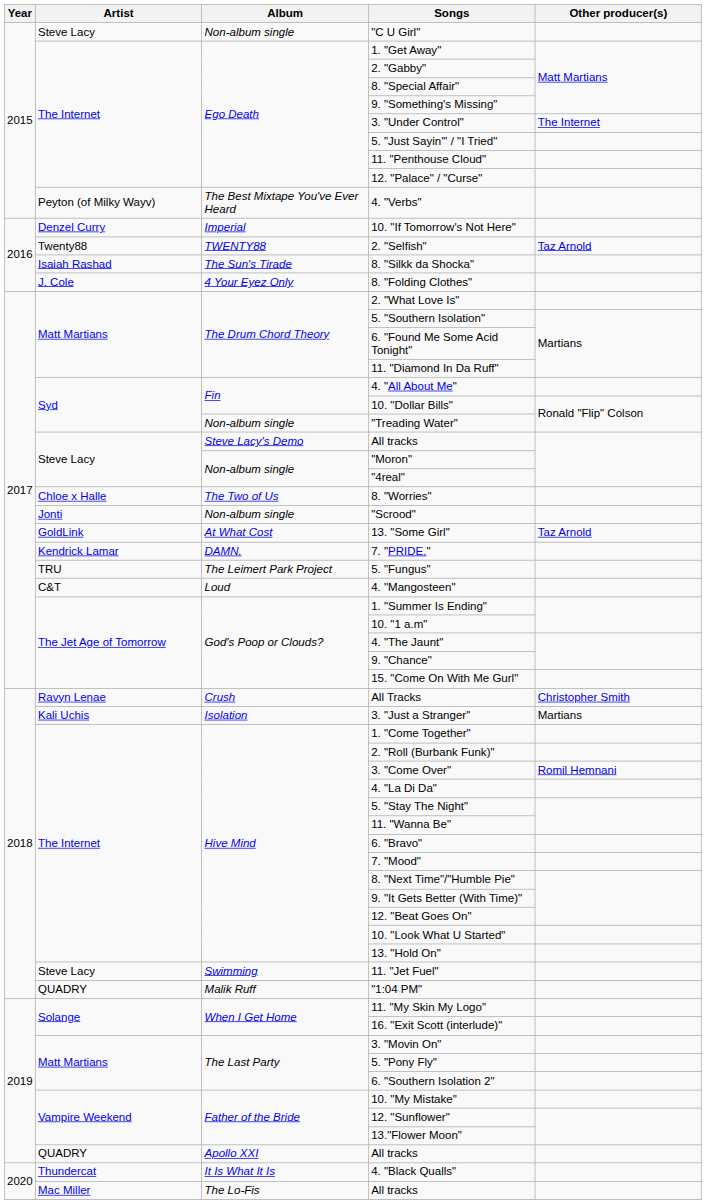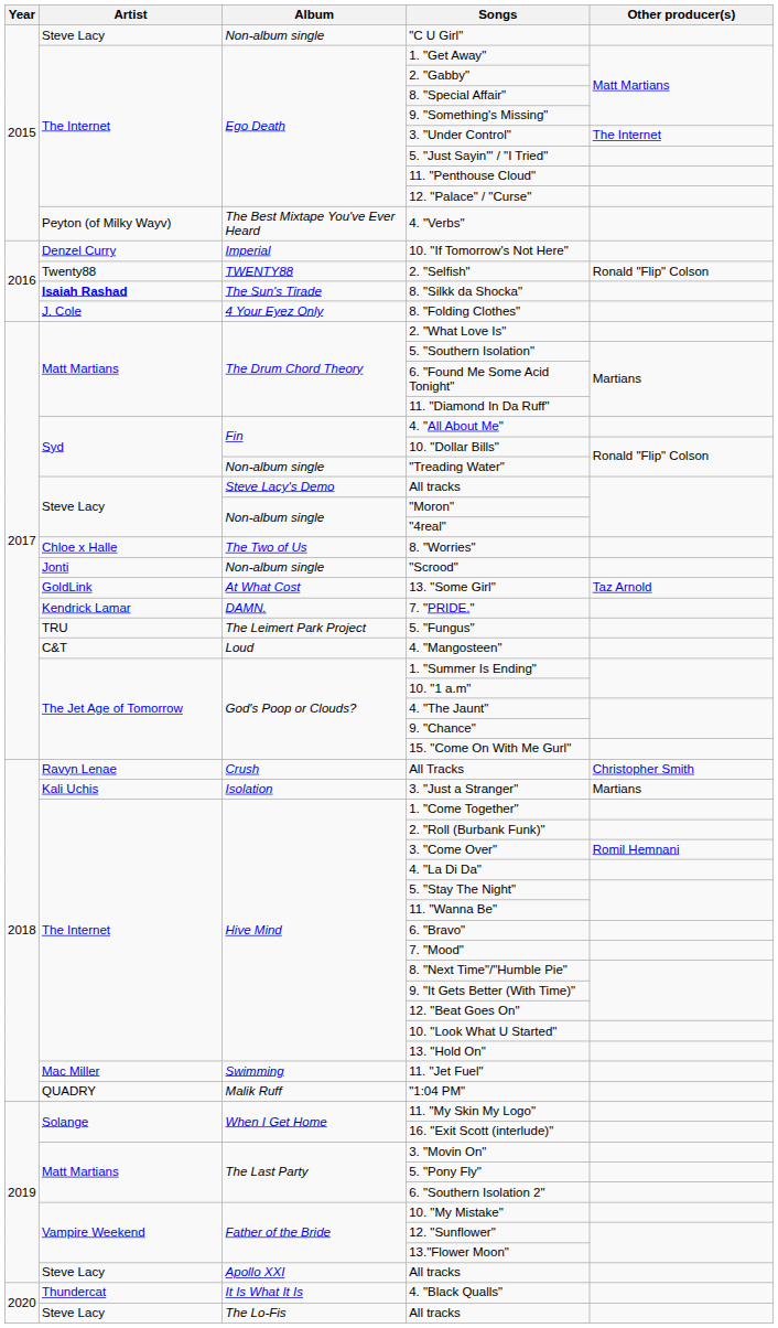2. "Selfish" | Other producer(s): Taz Arnold -> Ronald "Flip" Colson
8. "Silkk da Shocka" | Artist: normal -> bold
11. "Jet Fuel" | Artist: Steve Lacy -> Mac Miller
Apollo XXI / All tracks | Artist: QUADRY -> Steve Lacy
The Lo-Fis / All tracks | Artist: Mac Miller -> Steve Lacy
